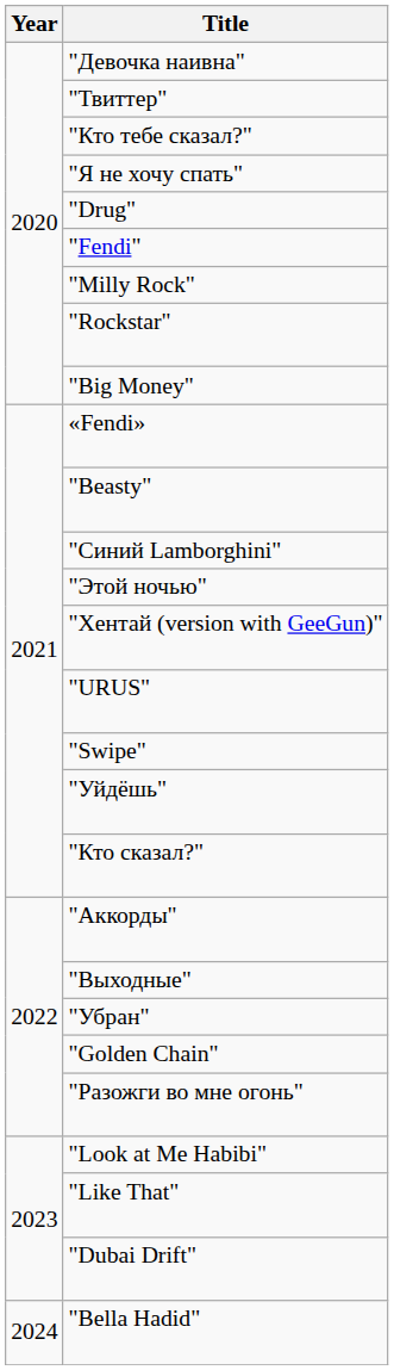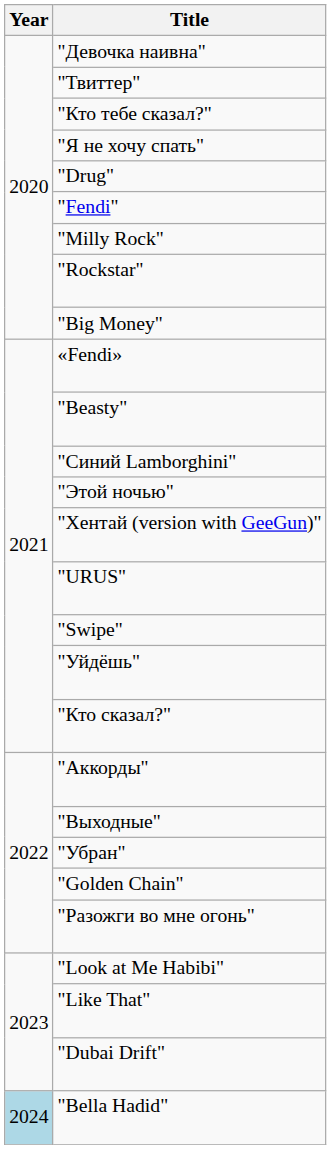"Bella Hadid" | Year: no background -> lightblue background
